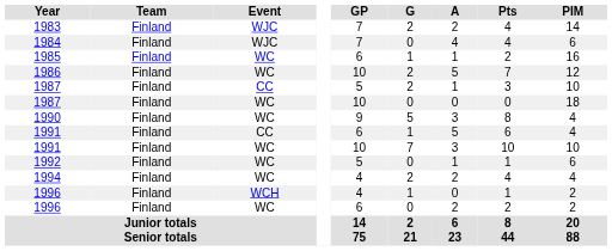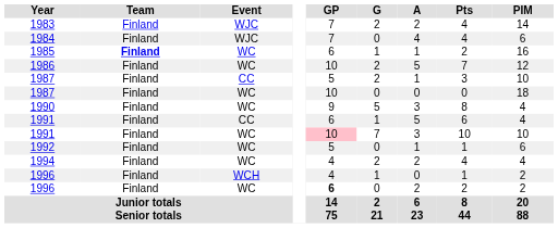1985 | Team: normal -> bold
1991 / WC | GP: no background -> pink background
1996 / WC | GP: normal -> bold
